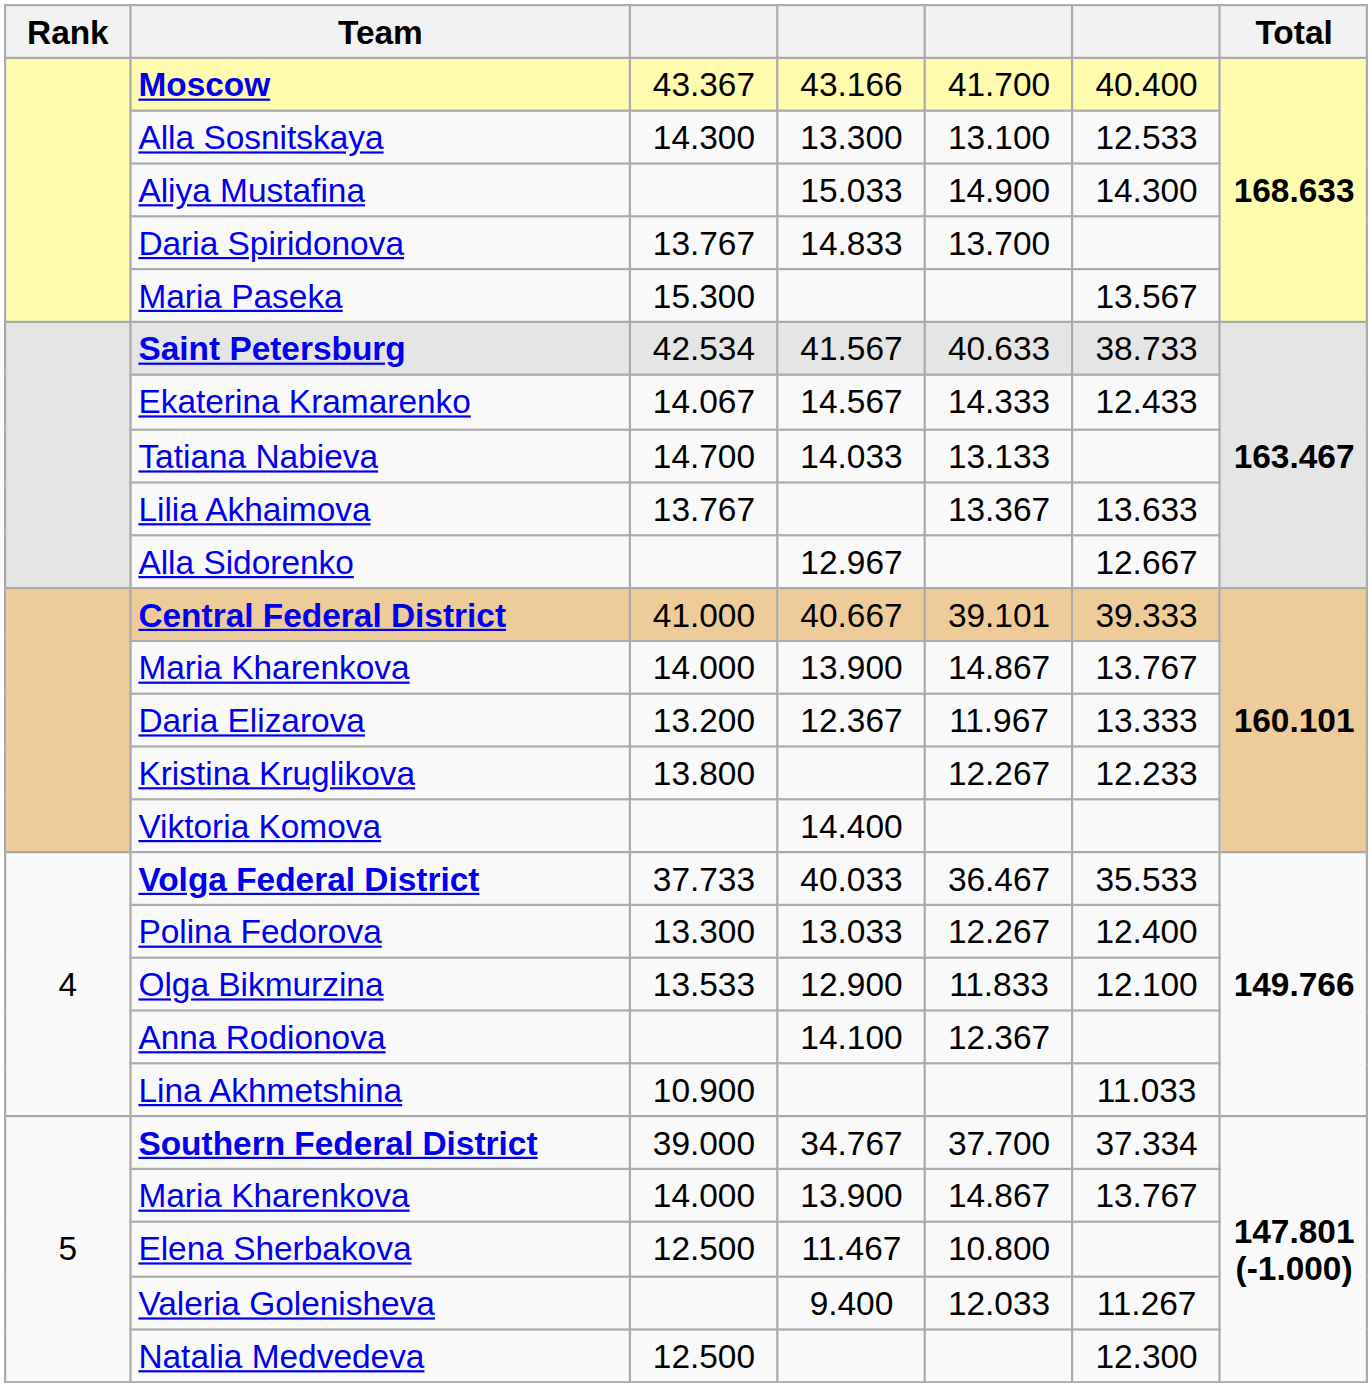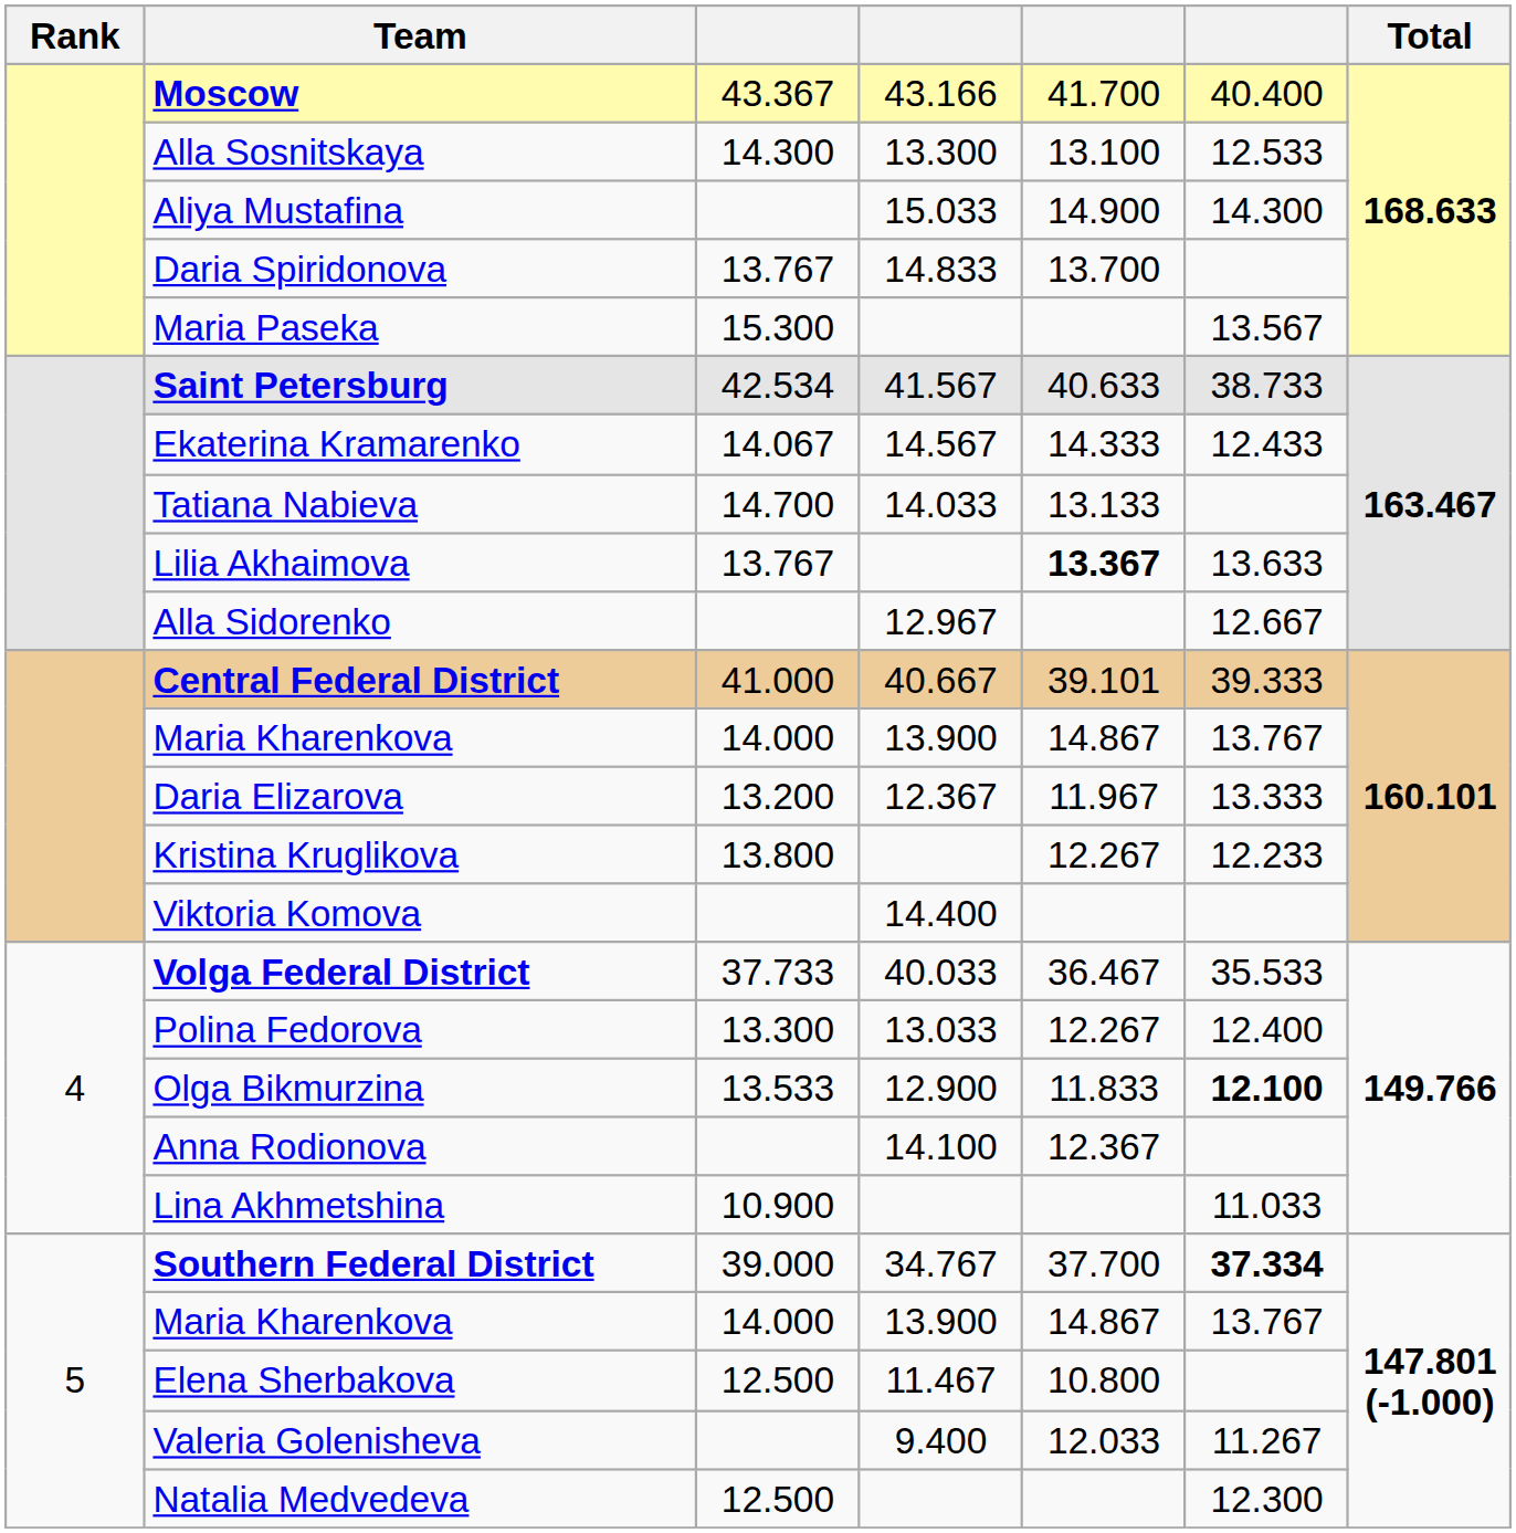Lilia Akhaimova | column 5: normal -> bold
Olga Bikmurzina | column 6: normal -> bold
Southern Federal District | column 6: normal -> bold
